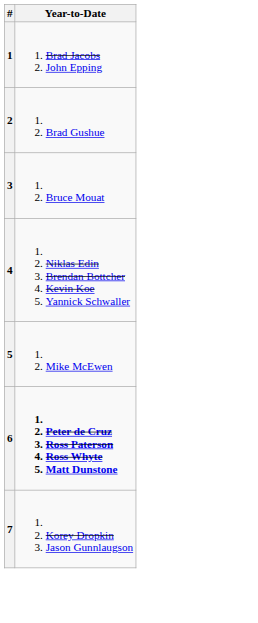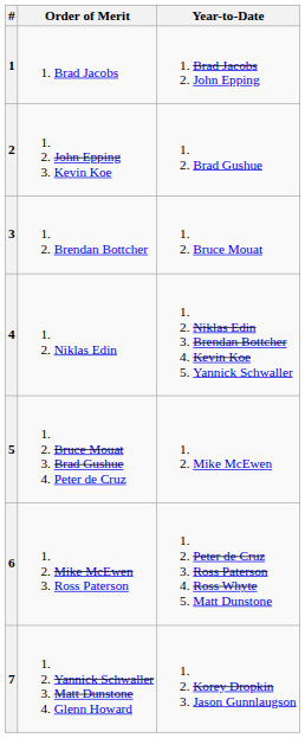+ column: Order of Merit | Brad Jacobs | John Epping Kevin Koe | Brendan Bottcher | Niklas Edin | Bruce Mouat Brad Gushue Peter de Cruz | Mike McEwen Ross Paterson | Yannick Schwaller Matt Dunstone Glenn Howard
6 | Year-to-Date: bold -> normal
